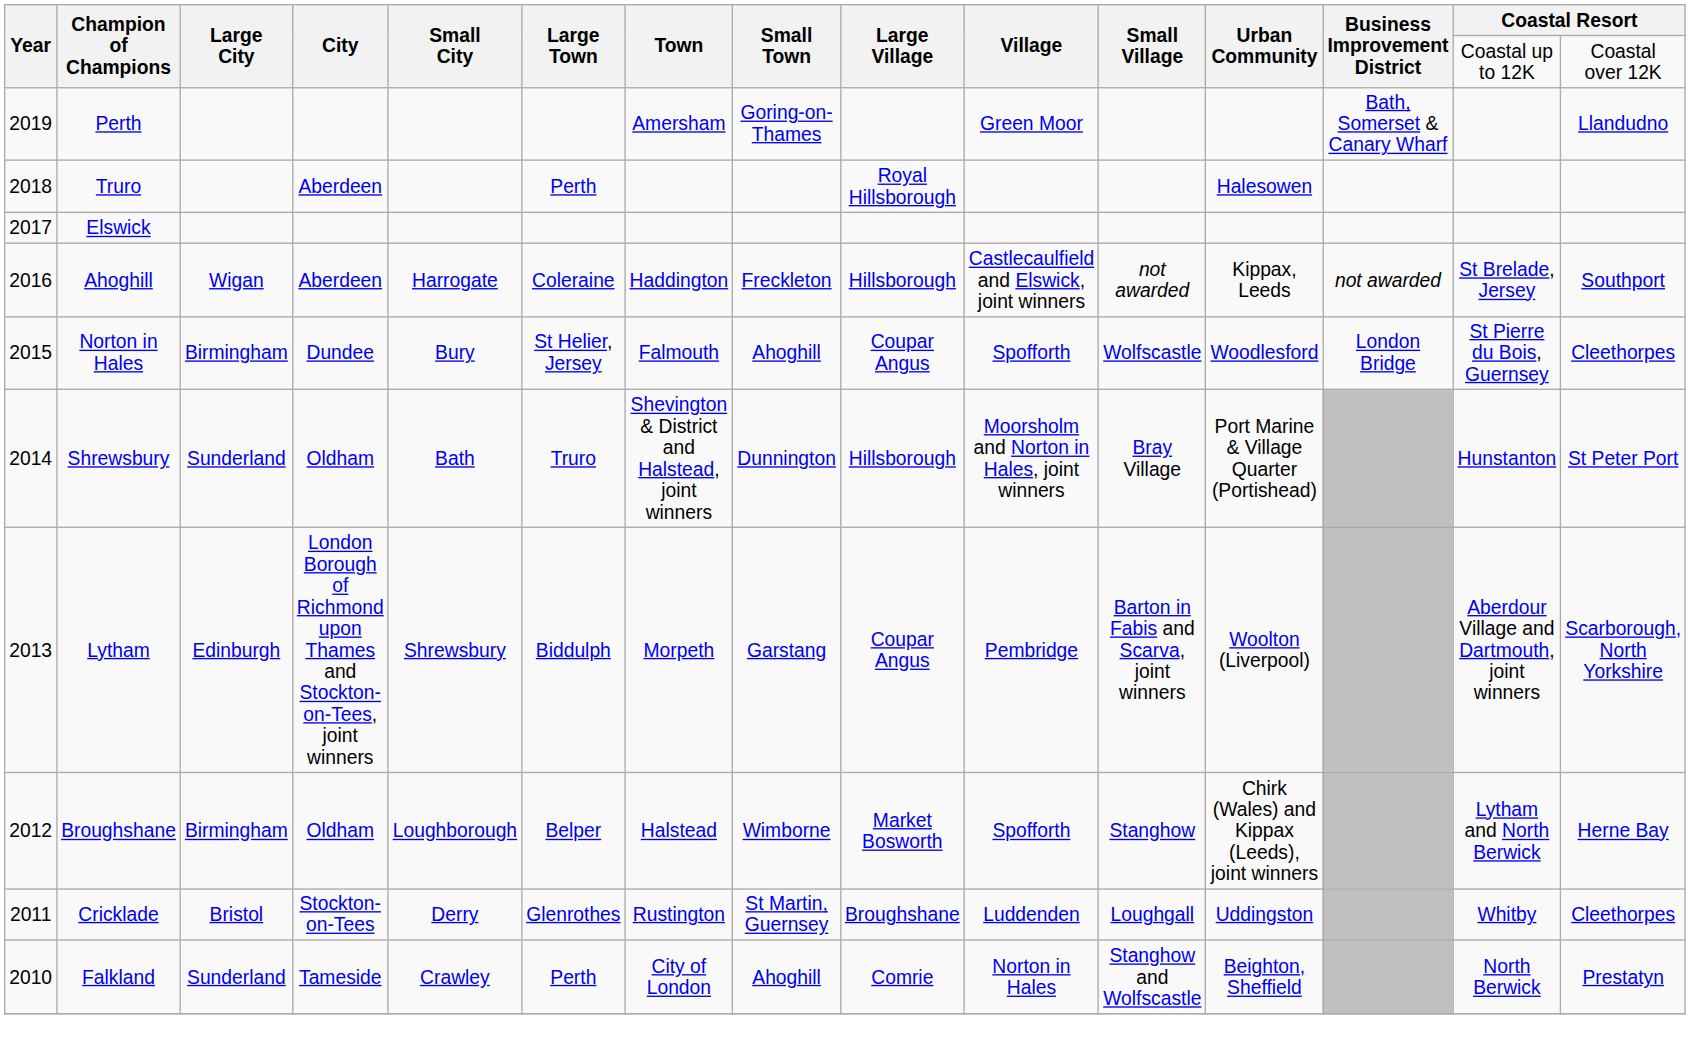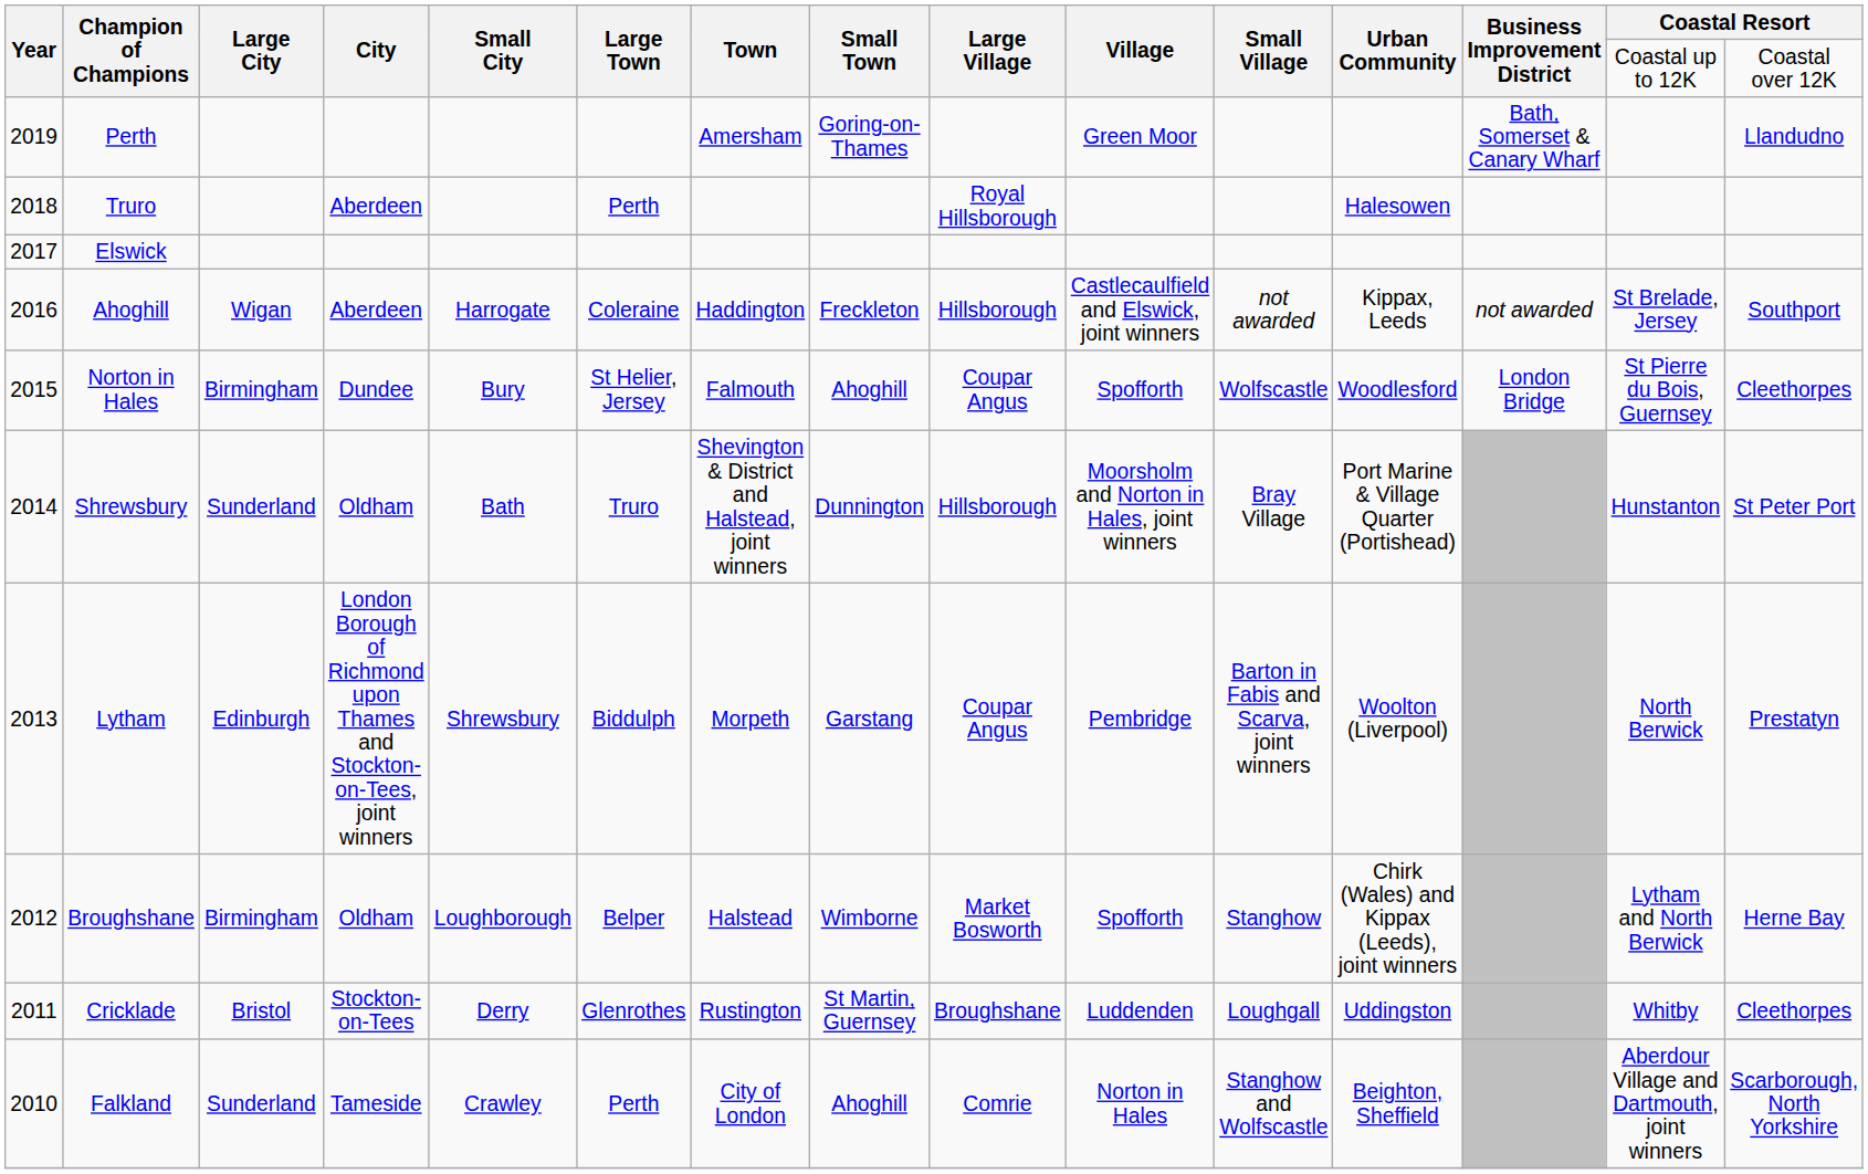Lytham | column 14: Aberdour Village and Dartmouth, joint winners -> North Berwick
Lytham | column 15: Scarborough, North Yorkshire -> Prestatyn
Falkland | column 14: North Berwick -> Aberdour Village and Dartmouth, joint winners
Falkland | column 15: Prestatyn -> Scarborough, North Yorkshire
